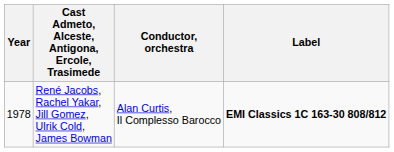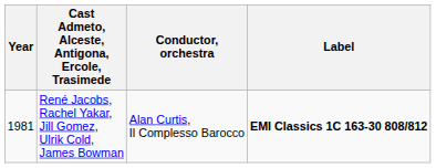row 2 | Year: 1978 -> 1981
